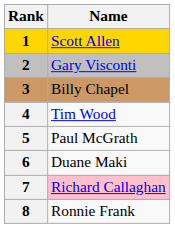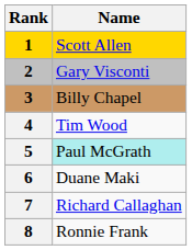Paul McGrath | Name: no background -> paleturquoise background
Richard Callaghan | Name: pink background -> no background
